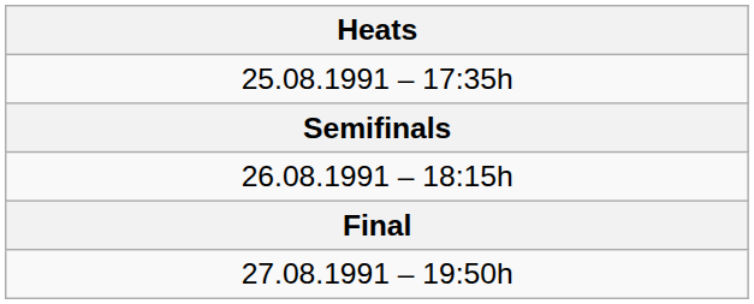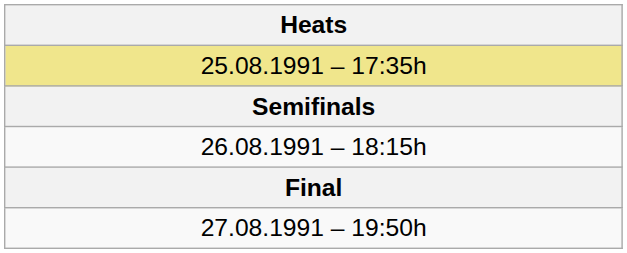row 2 | column 1: no background -> khaki background
